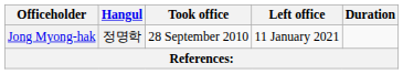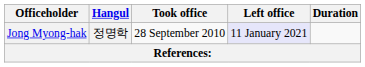Jong Myong-hak | Left office: no background -> lavender background
